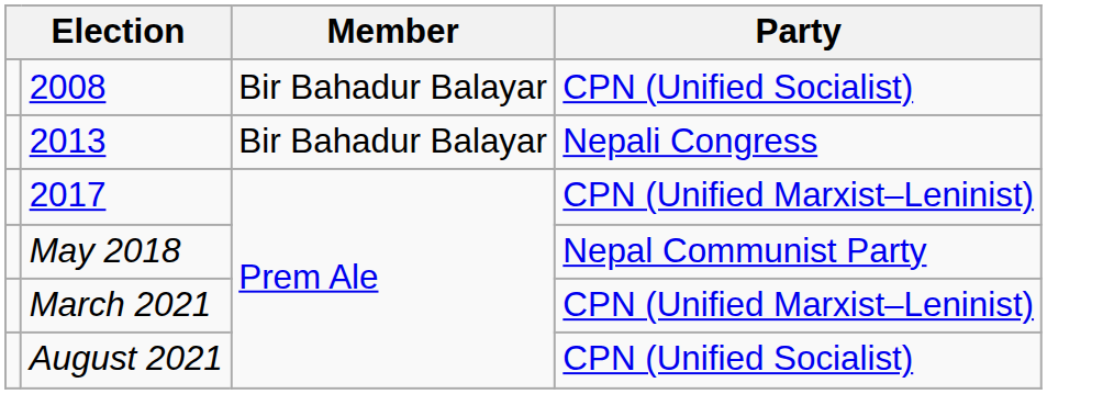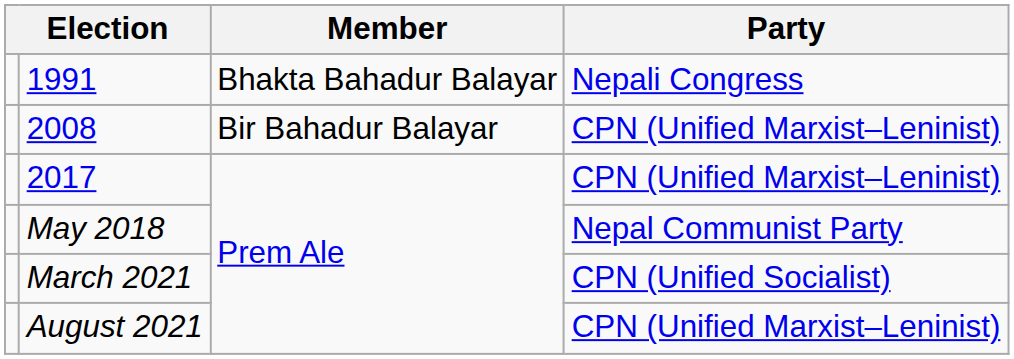+ row: 1991 | Bhakta Bahadur Balayar | Nepali Congress
2008 | Party: CPN (Unified Socialist) -> CPN (Unified Marxist–Leninist)
- row: 2013 | Bir Bahadur Balayar | Nepali Congress
March 2021 | Party: CPN (Unified Marxist–Leninist) -> CPN (Unified Socialist)
August 2021 | Party: CPN (Unified Socialist) -> CPN (Unified Marxist–Leninist)
